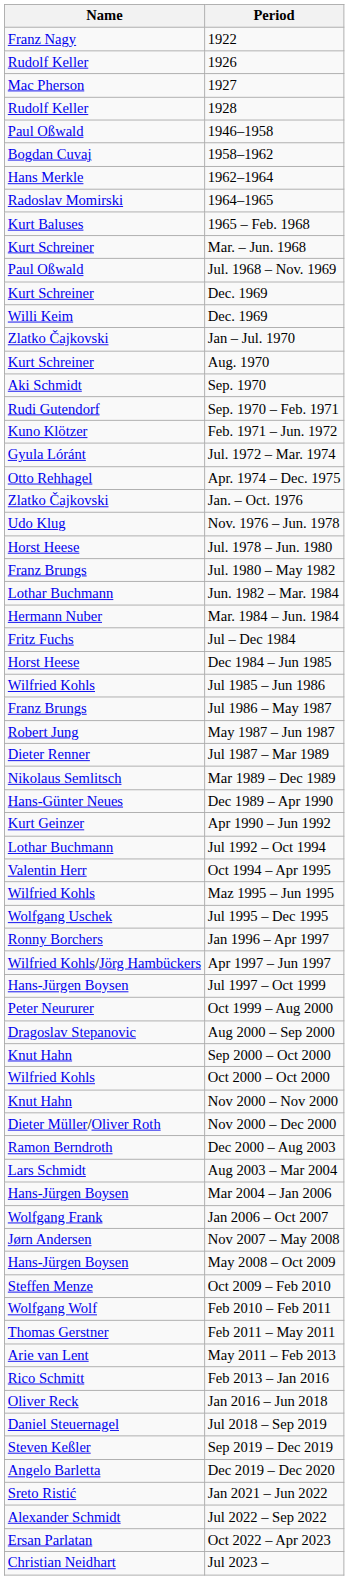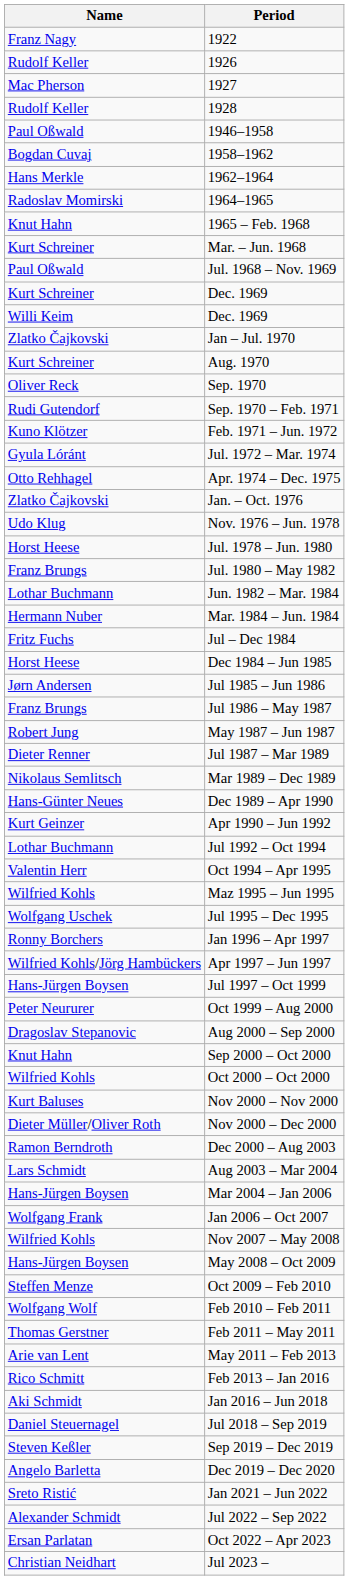row 10 | Name: Kurt Baluses -> Knut Hahn
row 17 | Name: Aki Schmidt -> Oliver Reck
row 30 | Name: Wilfried Kohls -> Jørn Andersen
row 48 | Name: Knut Hahn -> Kurt Baluses
row 54 | Name: Jørn Andersen -> Wilfried Kohls
row 61 | Name: Oliver Reck -> Aki Schmidt
